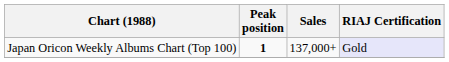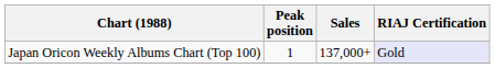Japan Oricon Weekly Albums Chart (Top 100) | Peak position: bold -> normal
